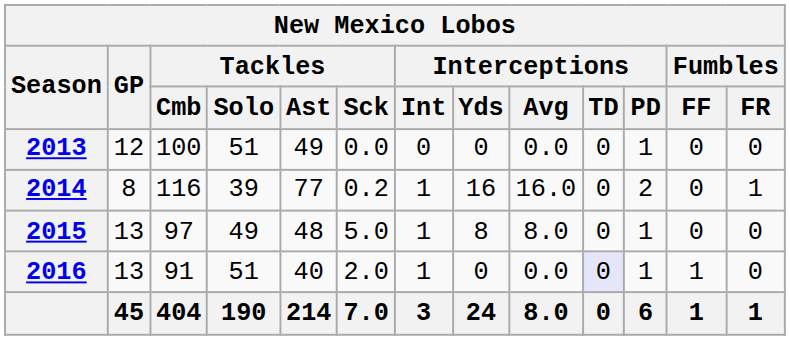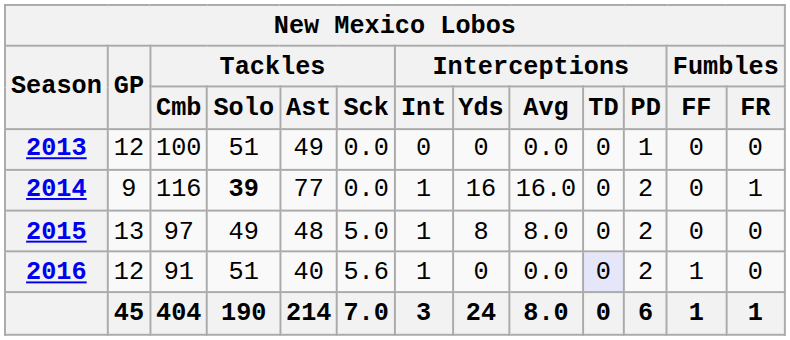2014 | GP: 8 -> 9
2014 | Tackles / Solo: normal -> bold
2014 | Tackles / Sck: 0.2 -> 0.0
2015 | Interceptions / PD: 1 -> 2
2016 | GP: 13 -> 12
2016 | Tackles / Sck: 2.0 -> 5.6
2016 | Interceptions / PD: 1 -> 2
